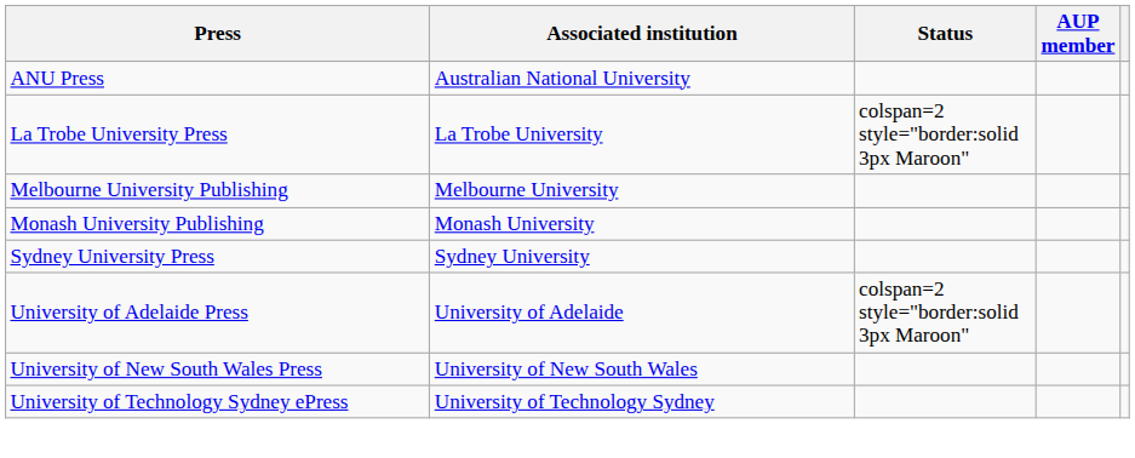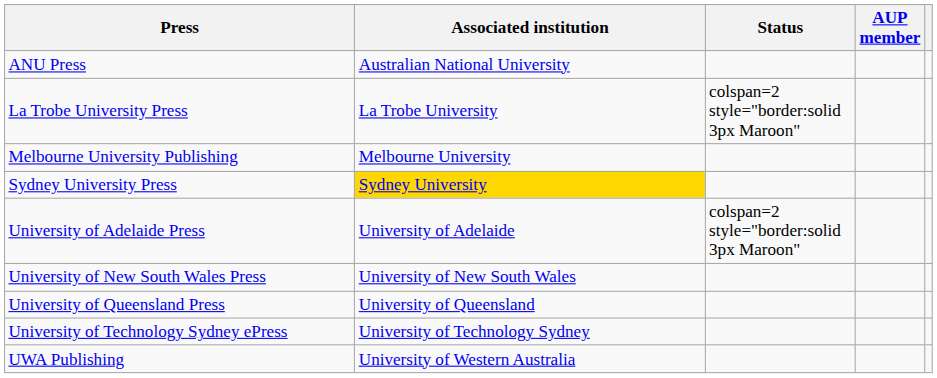- row: Monash University Publishing | Monash University
Sydney University Press | Associated institution: no background -> gold background
+ row: University of Queensland Press | University of Queensland
+ row: UWA Publishing | University of Western Australia
